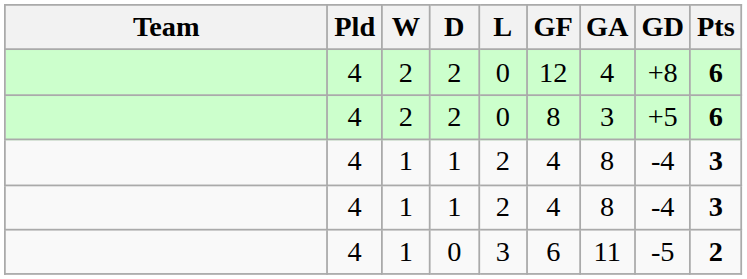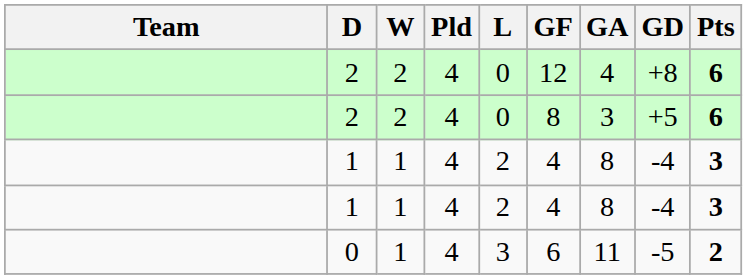columns swapped: Pld <-> D
